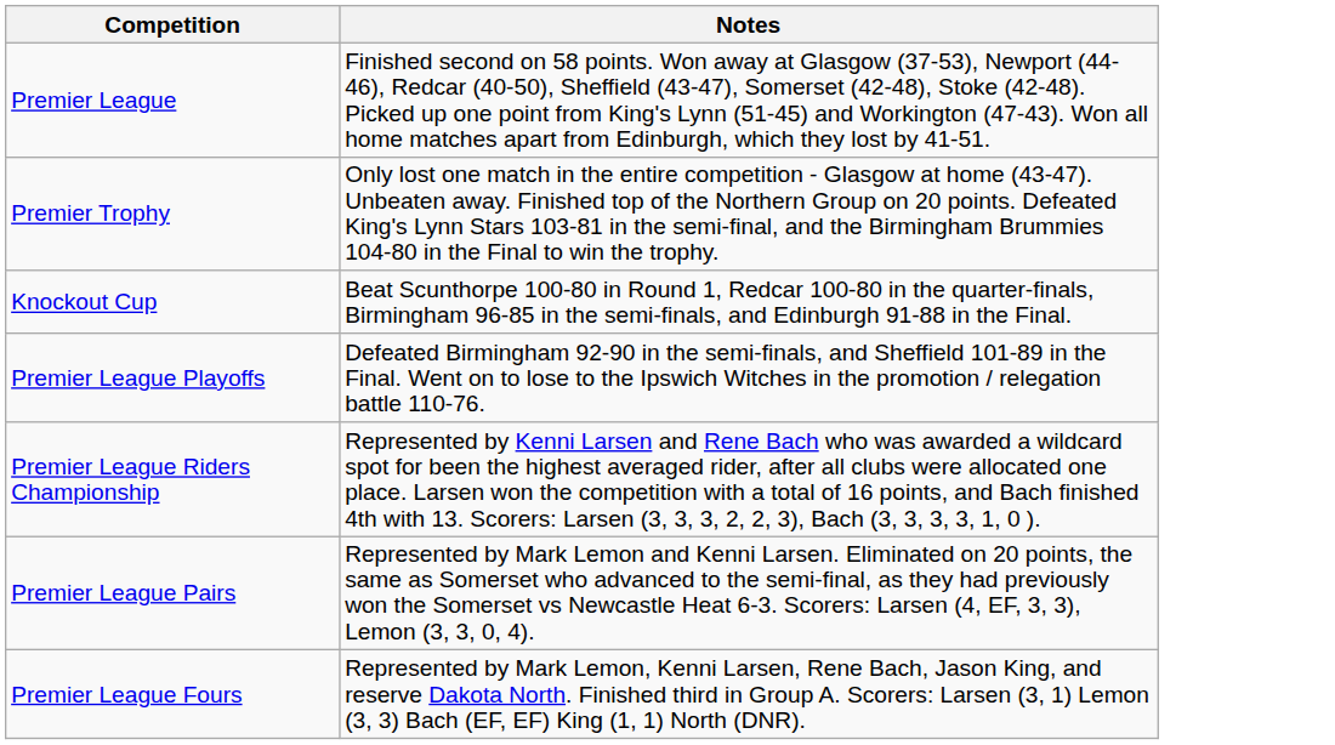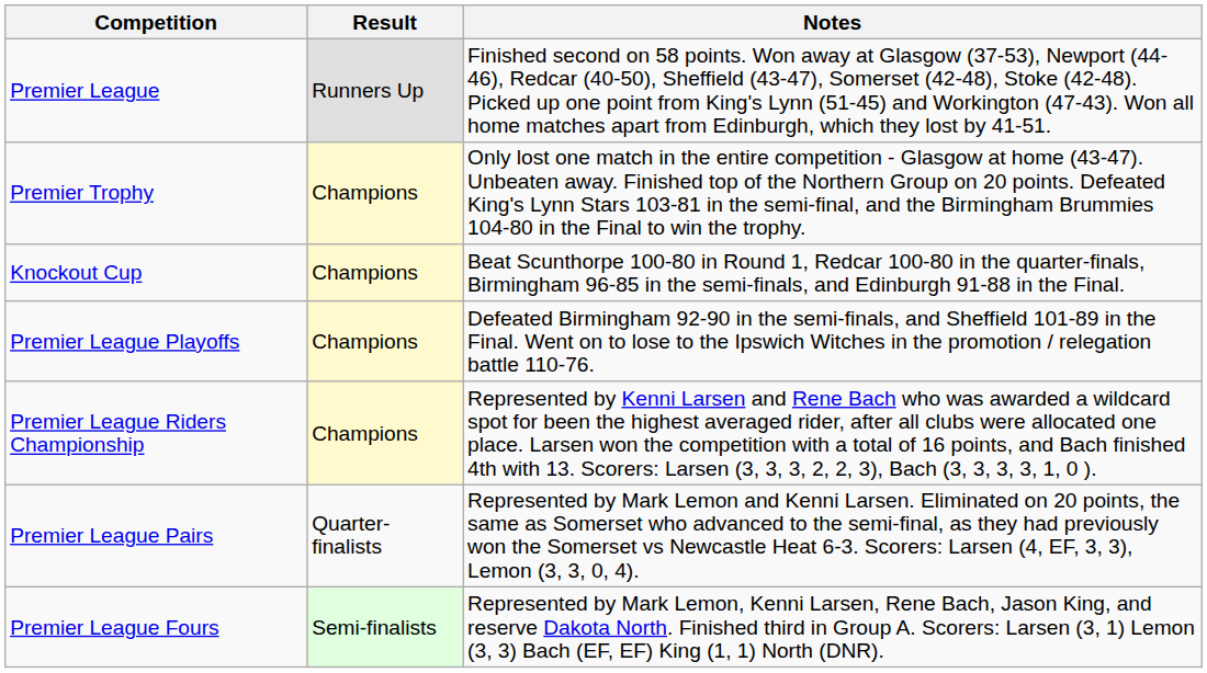+ column: Result | Runners Up | Champions | Champions | Champions | Champions | Quarter-finalists | Semi-finalists
